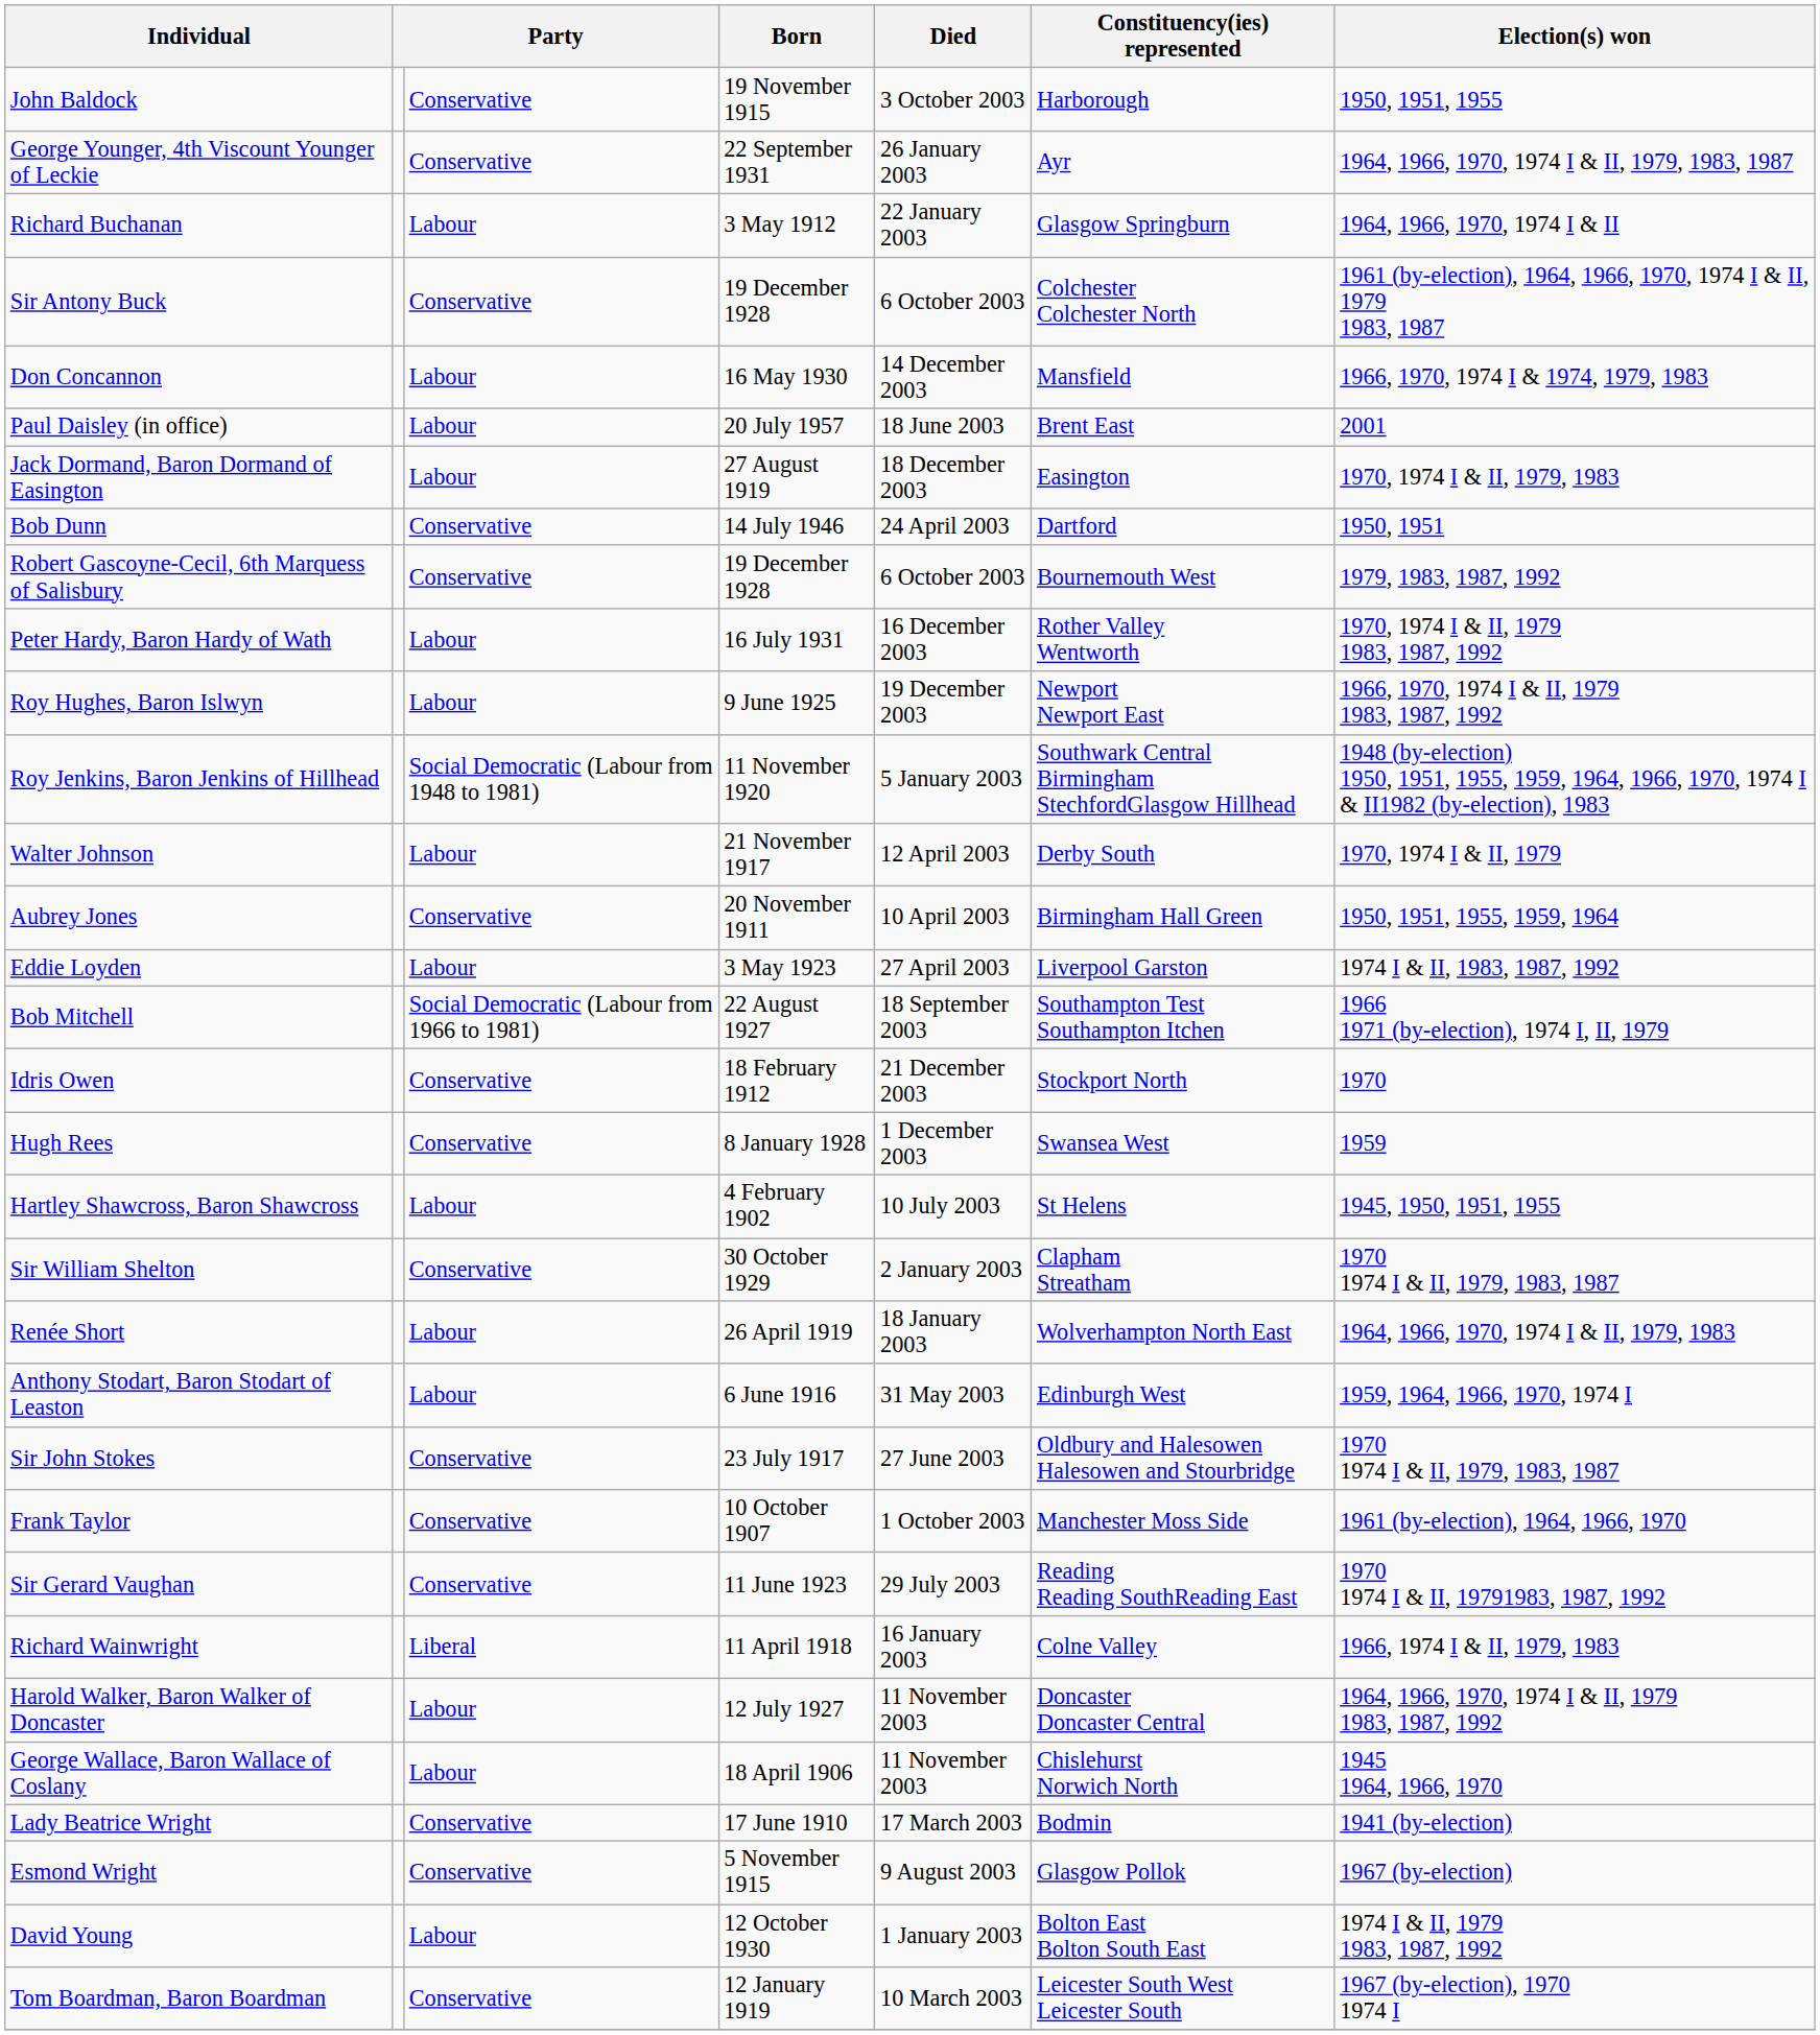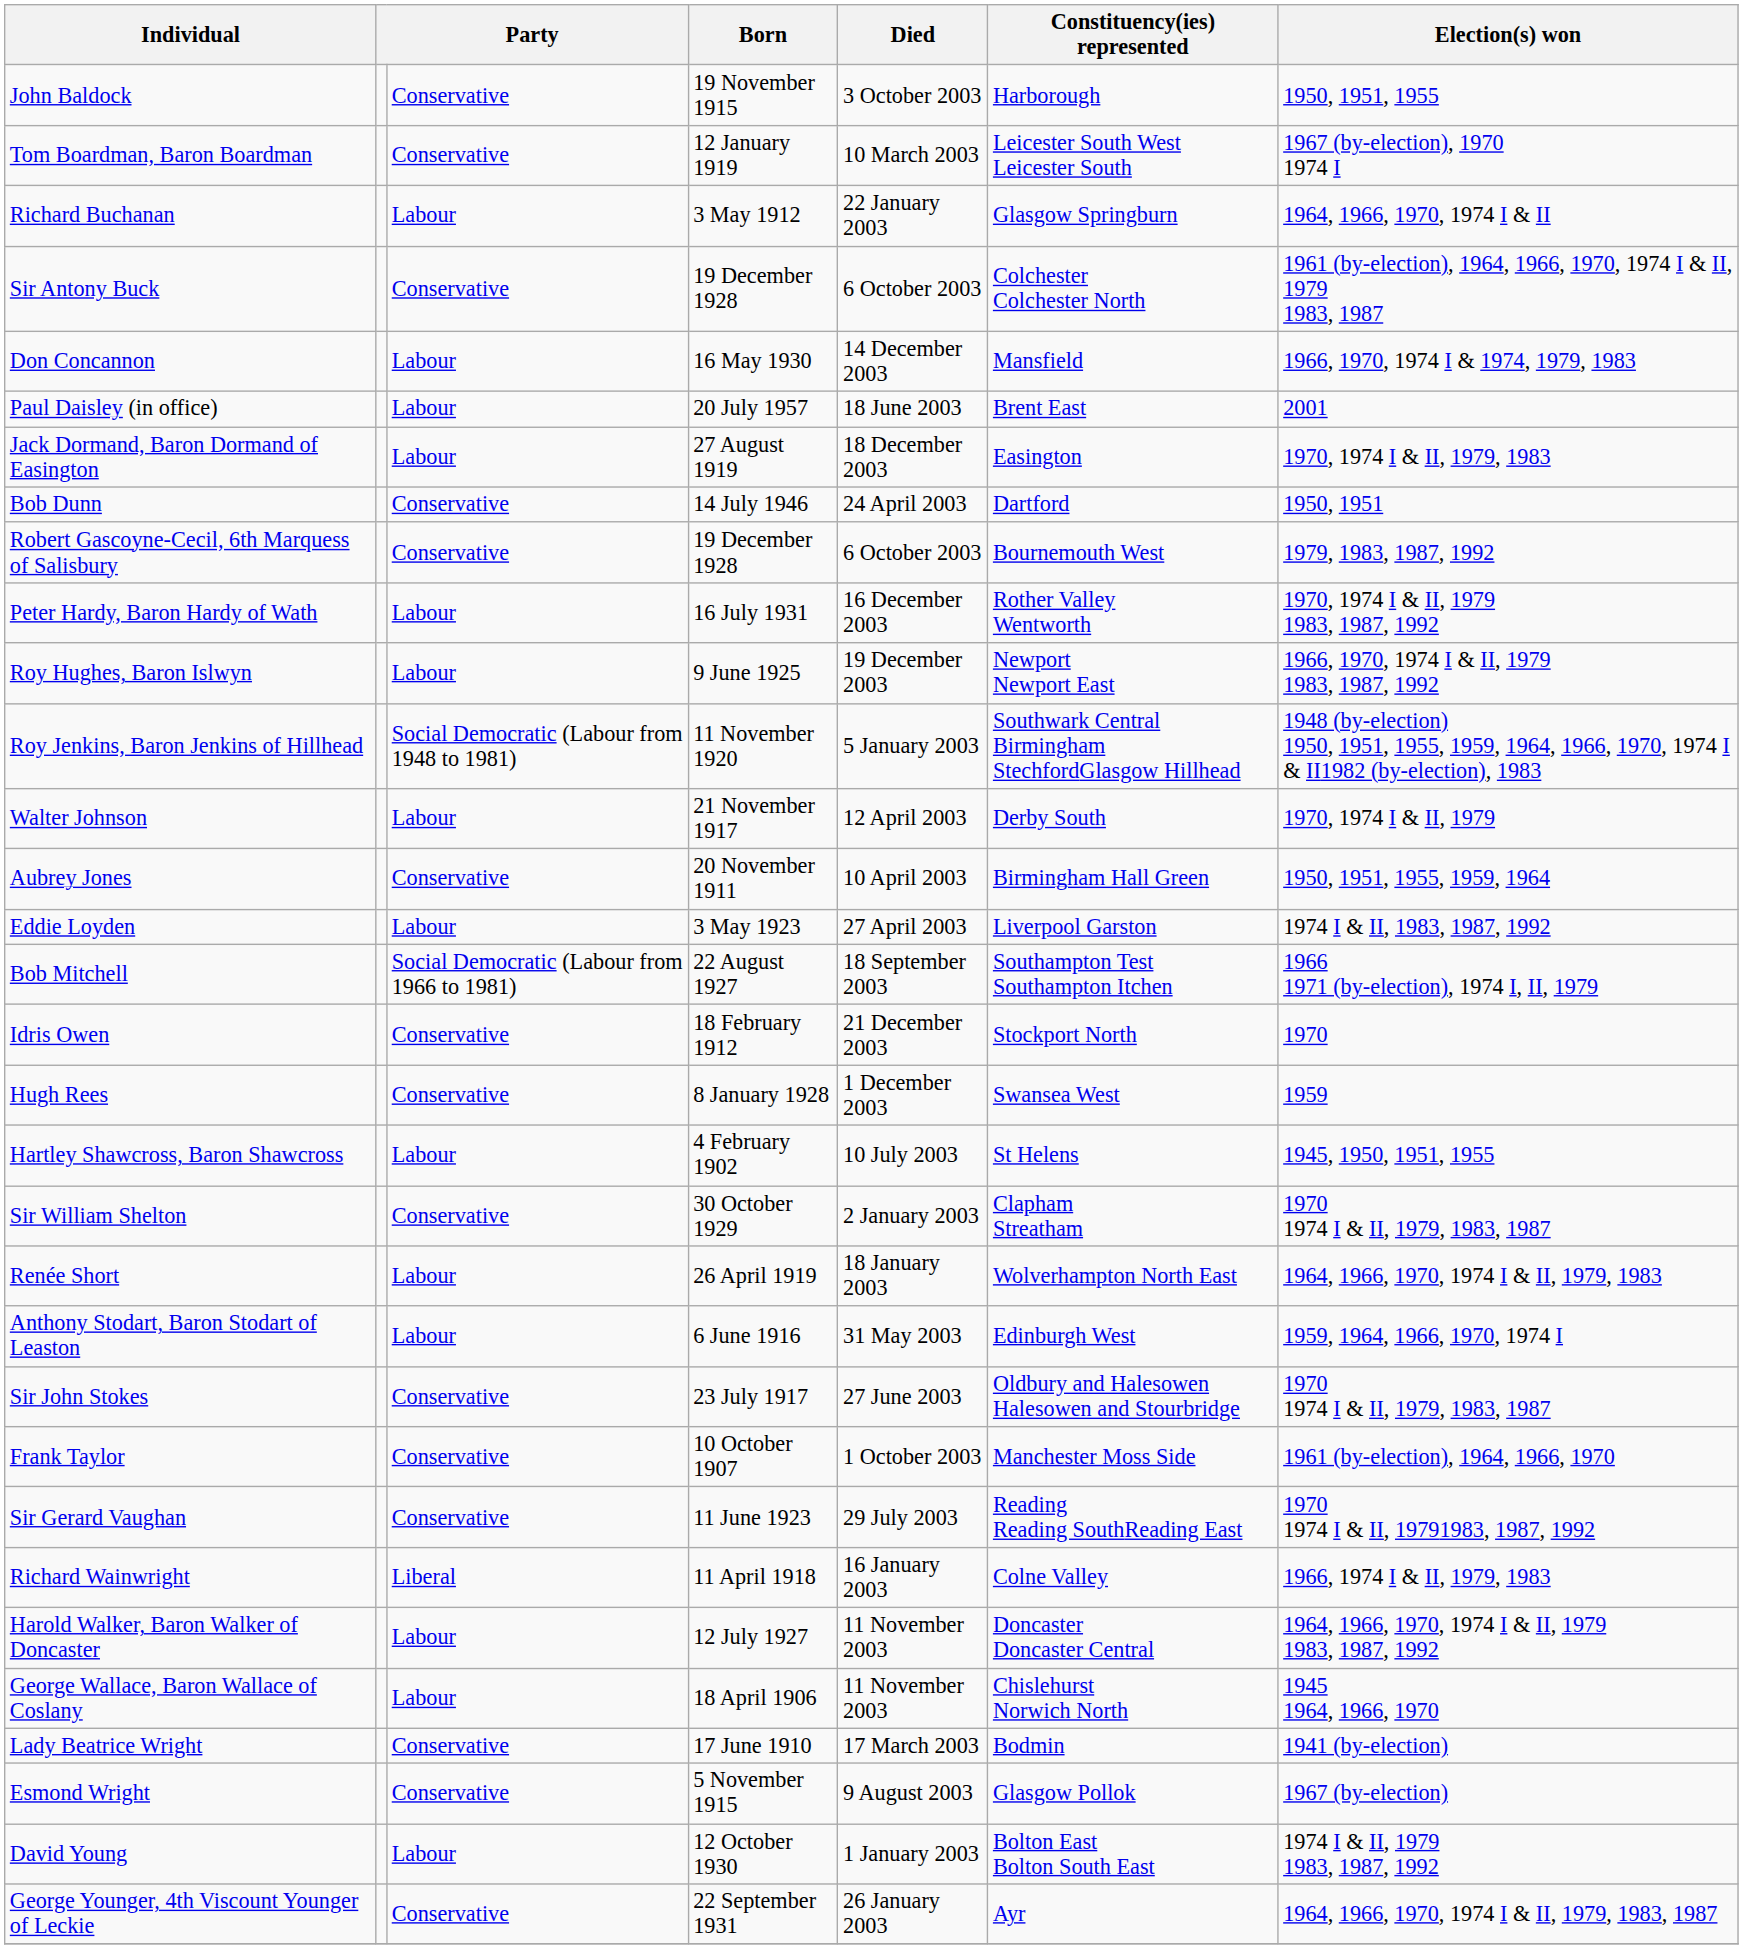rows swapped: Tom Boardman, Baron Boardman <-> George Younger, 4th Viscount Younger of Leckie
